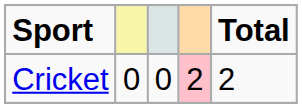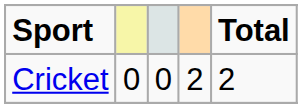Cricket | column 4: pink background -> no background
